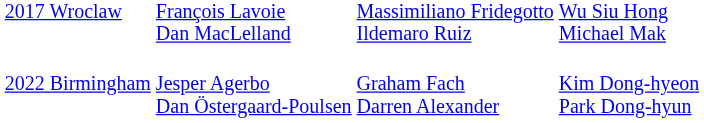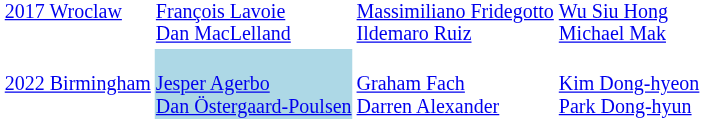2022 Birmingham | column 2: no background -> lightblue background
